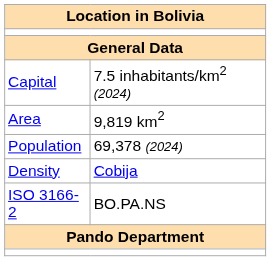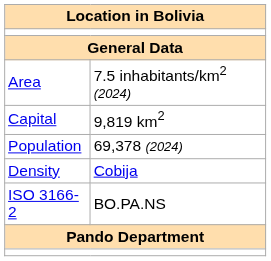row 4 | column 1: Capital -> Area
row 5 | column 1: Area -> Capital
